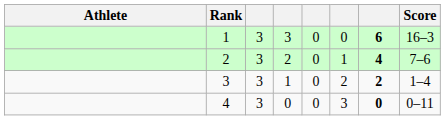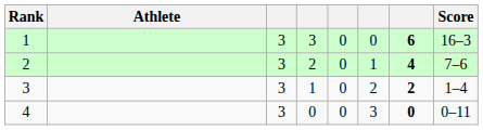columns swapped: Rank <-> Athlete
